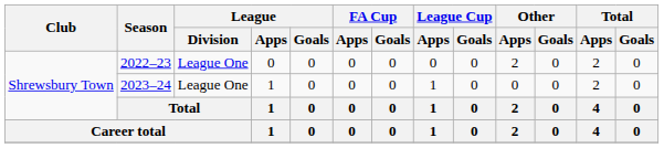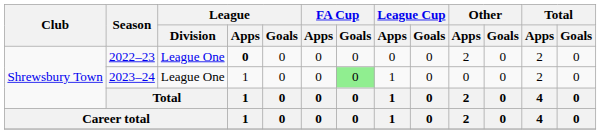2022–23 | League / Apps: normal -> bold
2023–24 | FA Cup / Goals: no background -> lightgreen background
